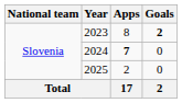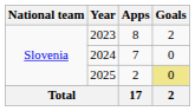2023 | Goals: bold -> normal
2024 | Apps: bold -> normal
2025 | Goals: no background -> khaki background
